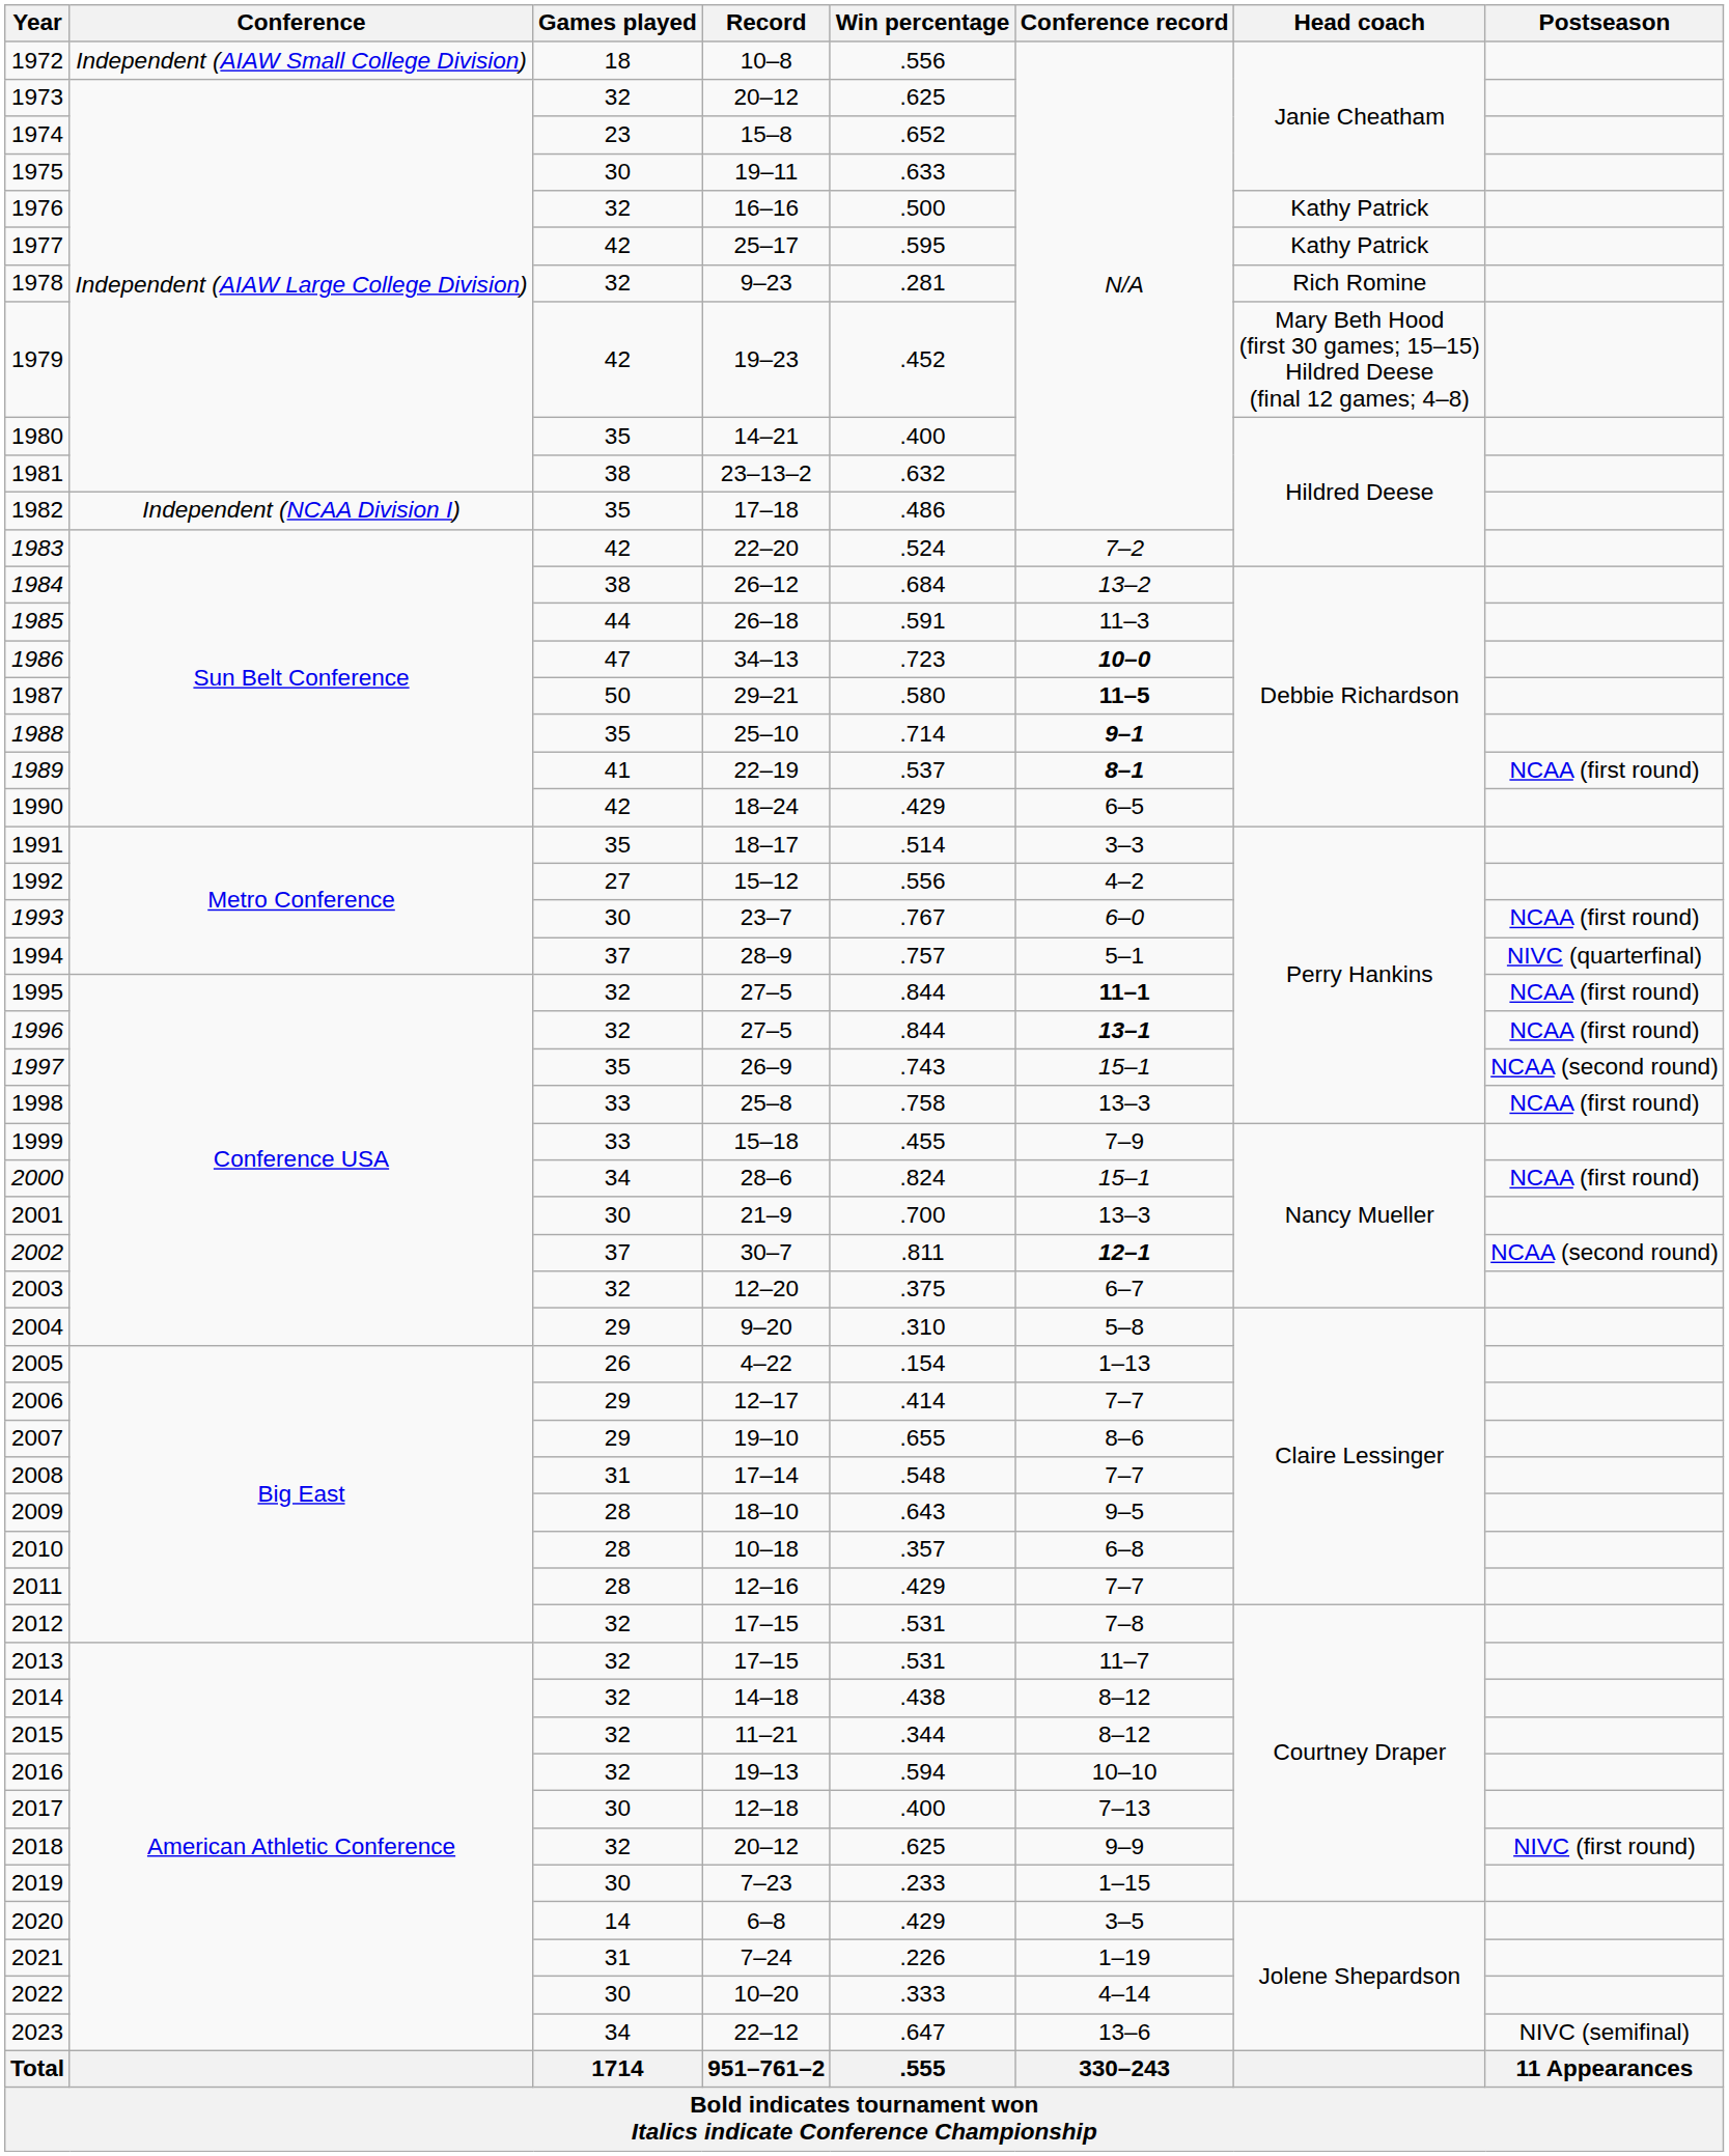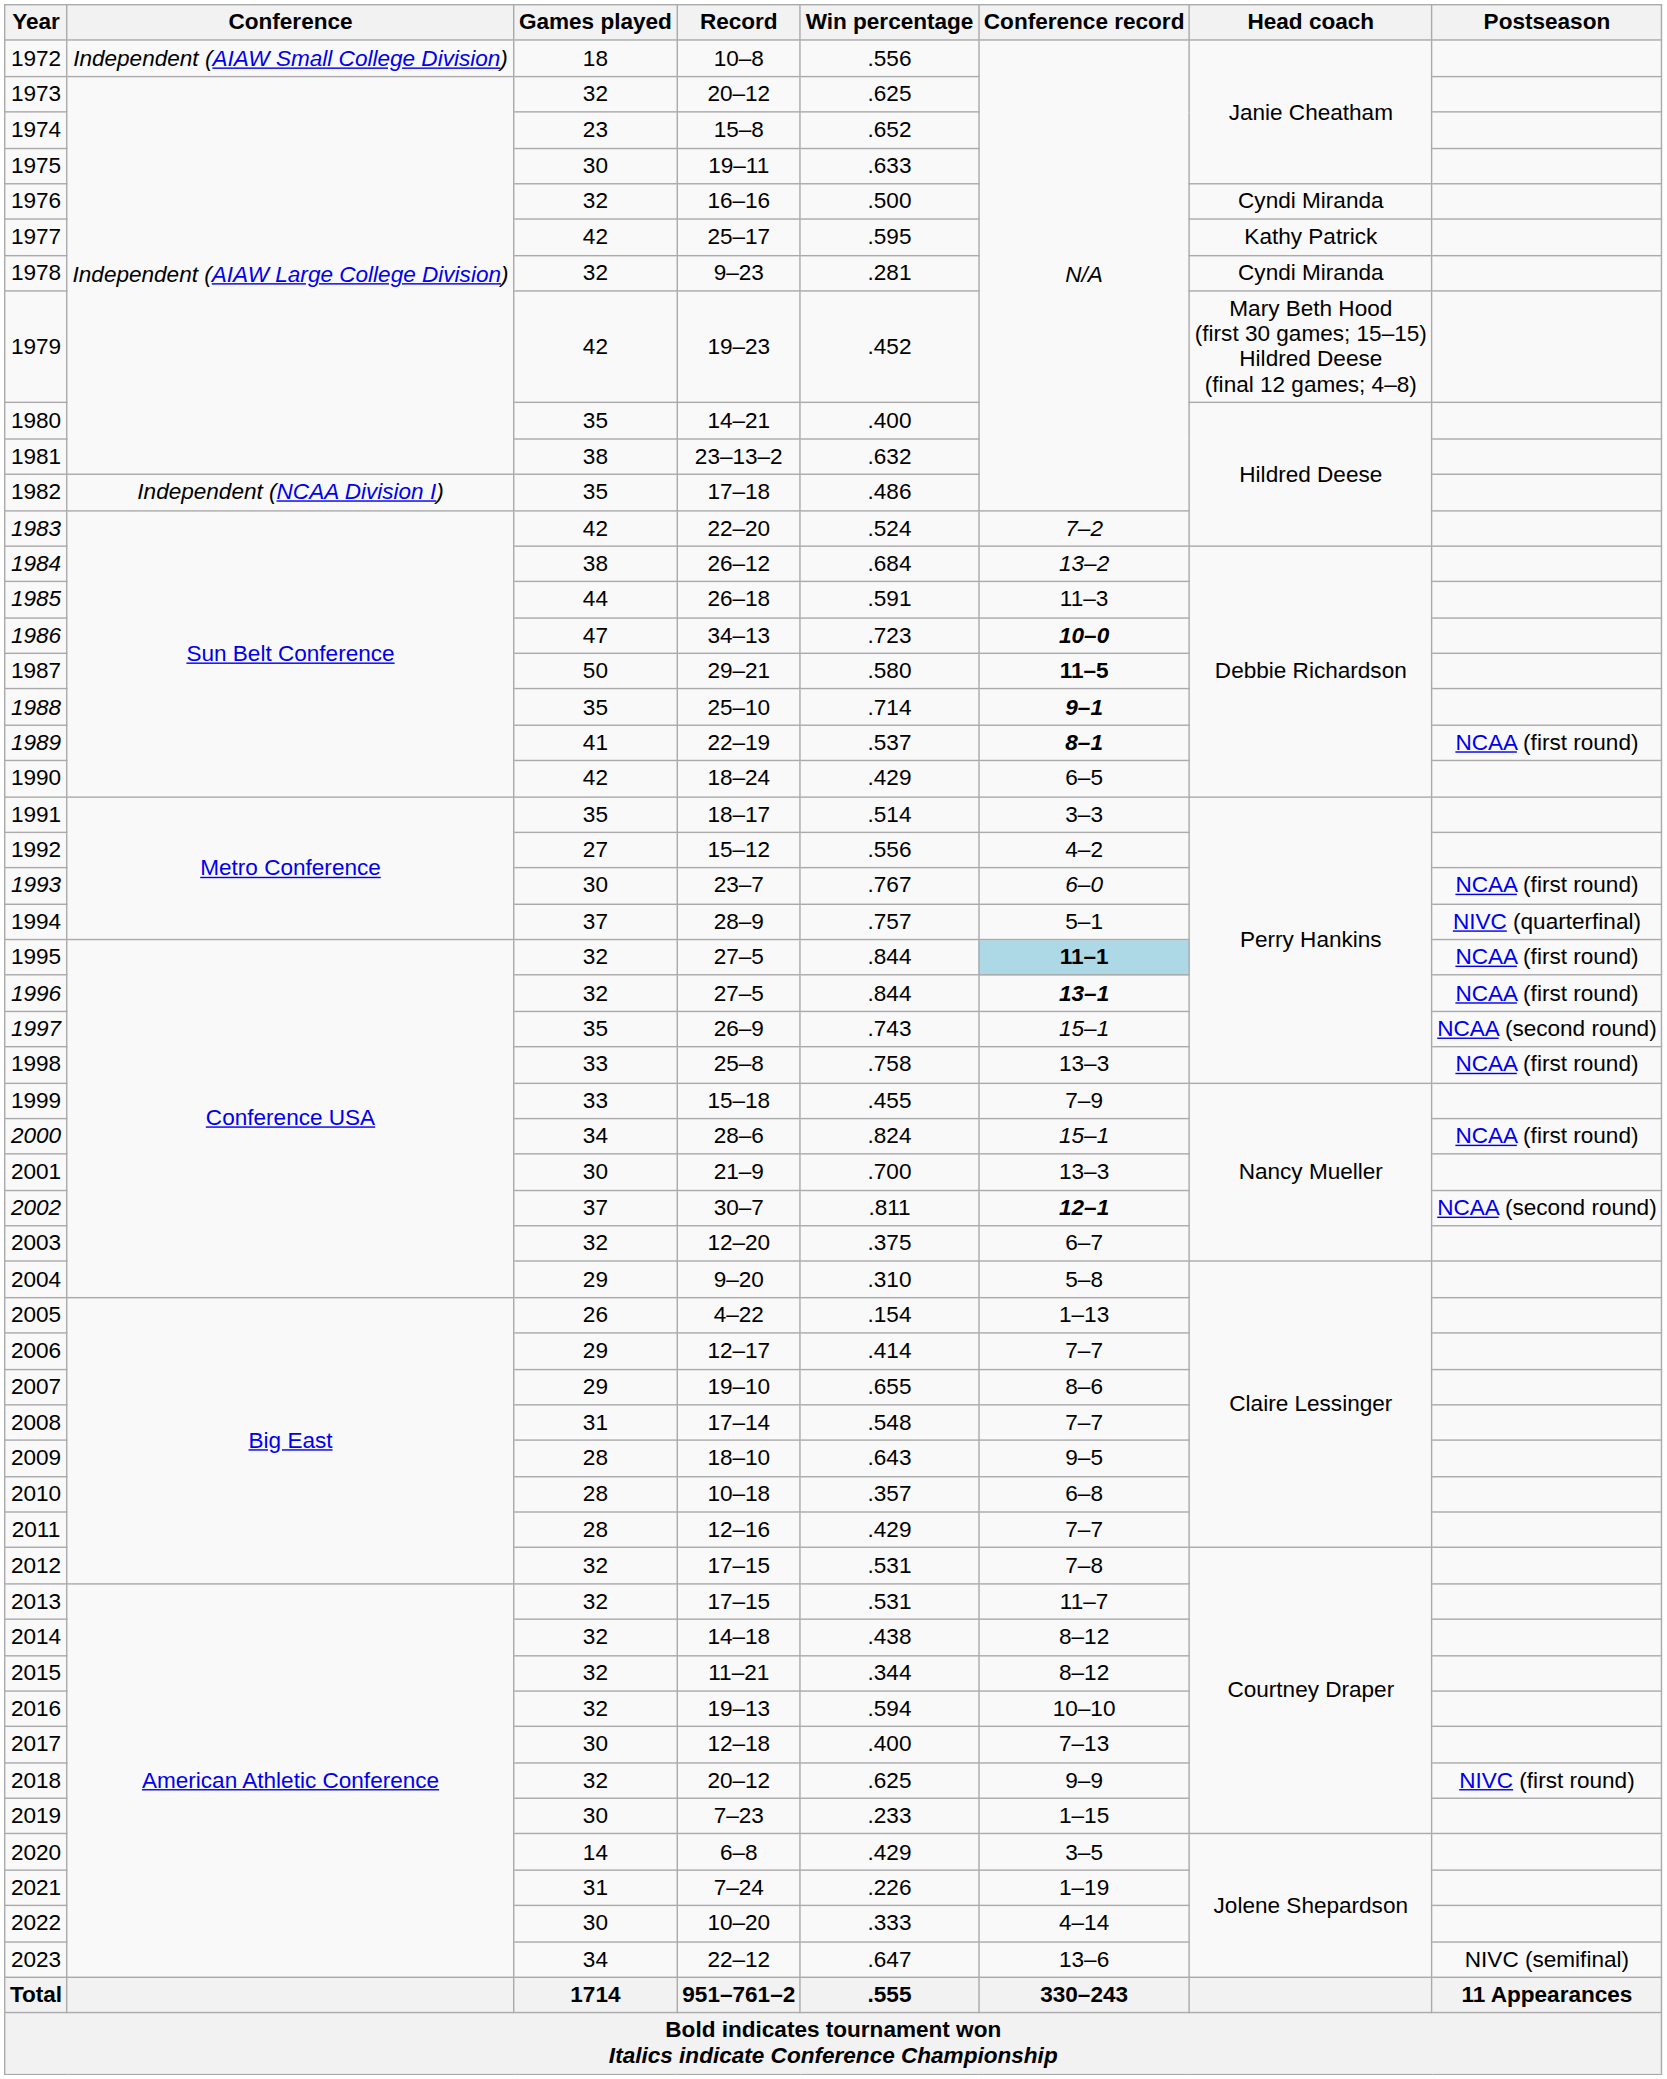1976 | Head coach: Kathy Patrick -> Cyndi Miranda
1978 | Head coach: Rich Romine -> Cyndi Miranda
1995 | Conference record: no background -> lightblue background
